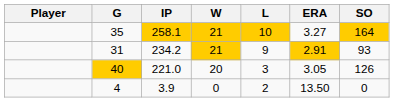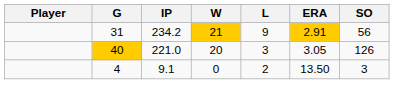- row: 35 | 258.1 | 21 | 10 | 3.27 | 164
31 | SO: 93 -> 56
4 | IP: 3.9 -> 9.1
4 | SO: 0 -> 3
